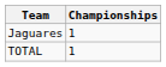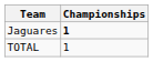Jaguares | Championships: normal -> bold
